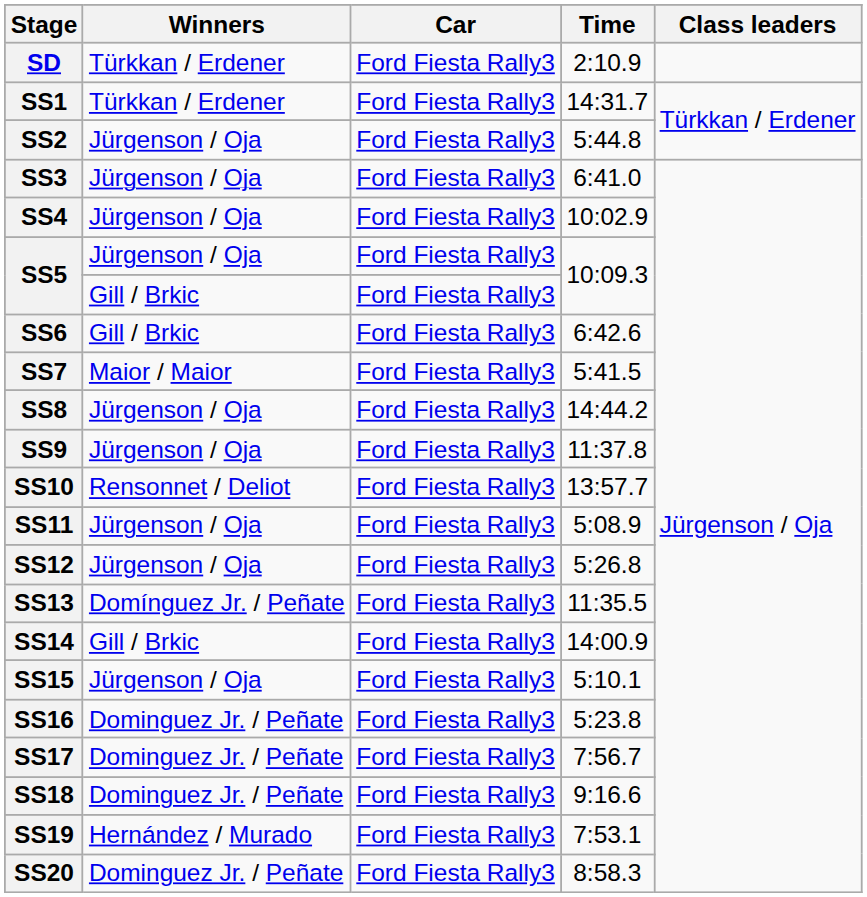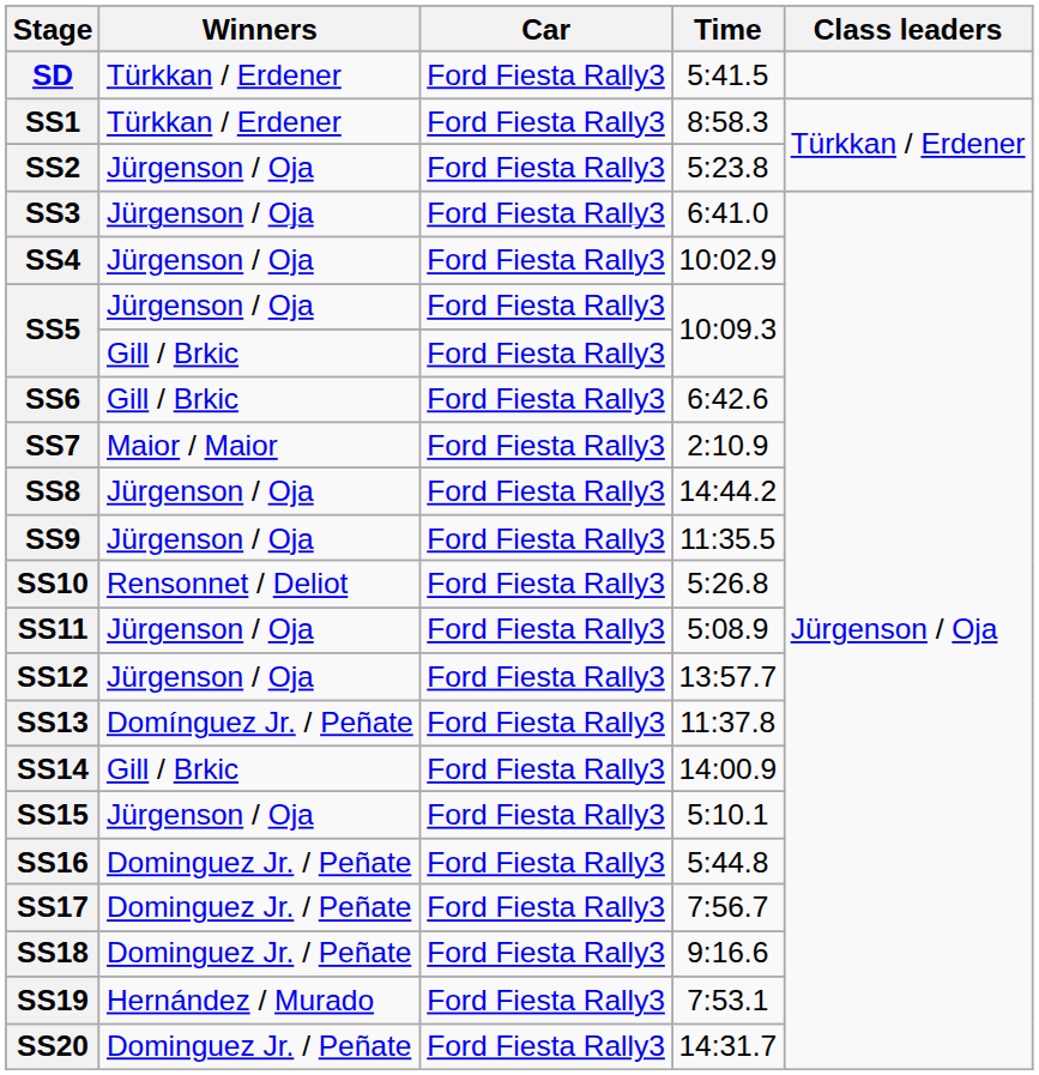SD | Time: 2:10.9 -> 5:41.5
SS1 | Time: 14:31.7 -> 8:58.3
SS2 | Time: 5:44.8 -> 5:23.8
SS7 | Time: 5:41.5 -> 2:10.9
SS9 | Time: 11:37.8 -> 11:35.5
SS10 | Time: 13:57.7 -> 5:26.8
SS12 | Time: 5:26.8 -> 13:57.7
SS13 | Time: 11:35.5 -> 11:37.8
SS16 | Time: 5:23.8 -> 5:44.8
SS20 | Time: 8:58.3 -> 14:31.7
